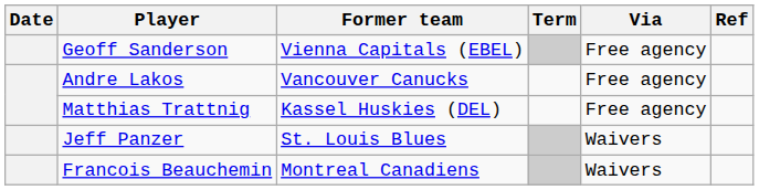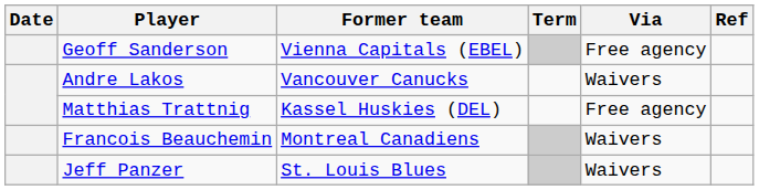Andre Lakos | Via: Free agency -> Waivers
rows swapped: Jeff Panzer <-> Francois Beauchemin
